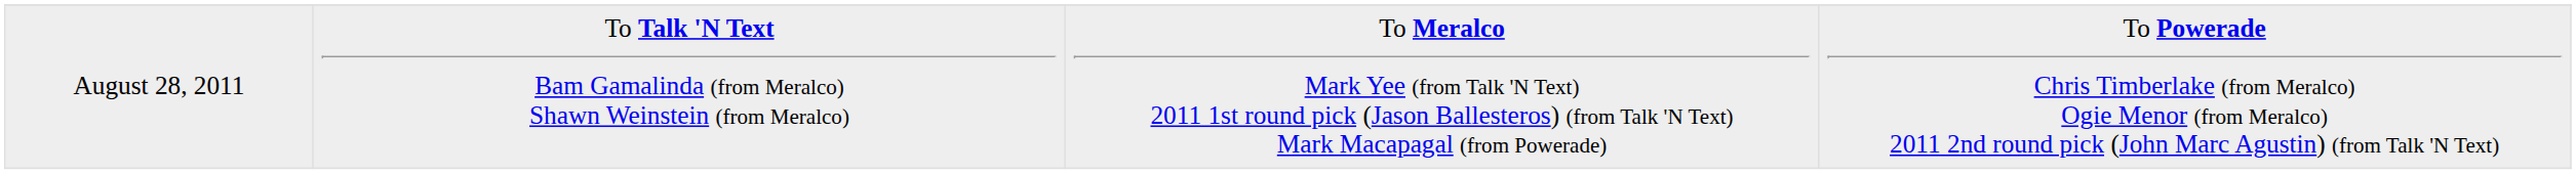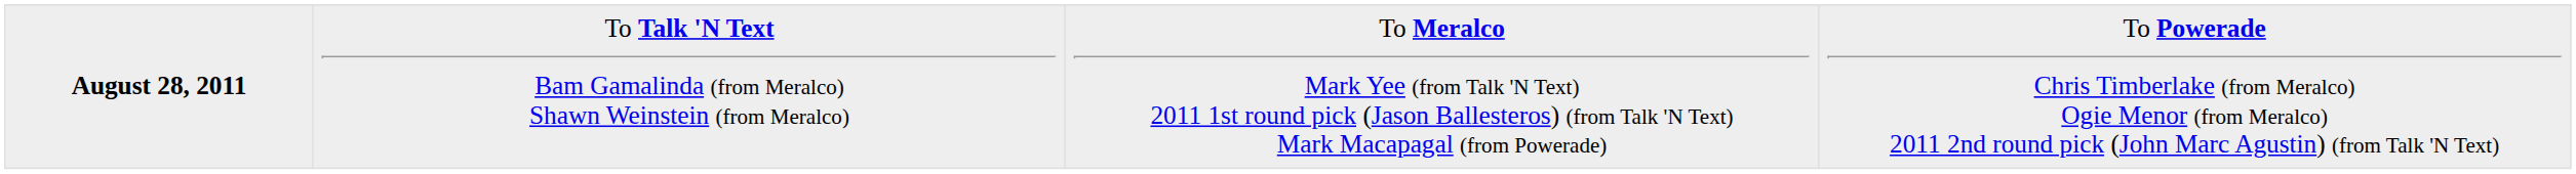August 28, 2011 | column 1: normal -> bold
